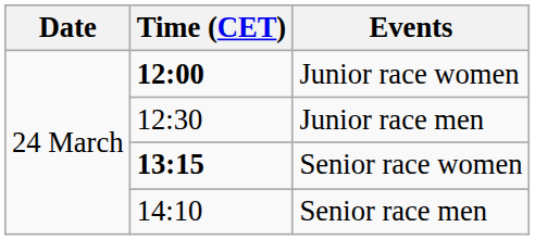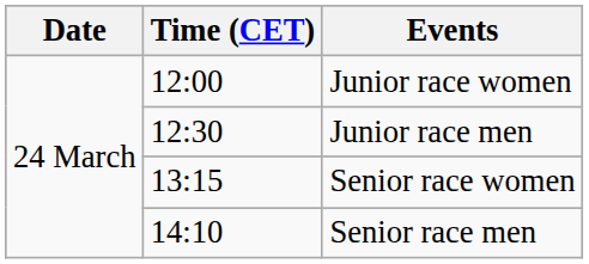Junior race women | Time (CET): bold -> normal
Senior race women | Time (CET): bold -> normal
